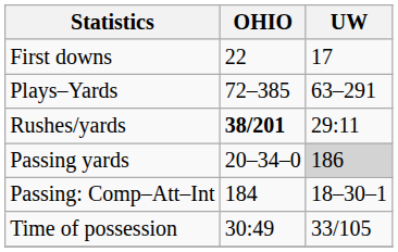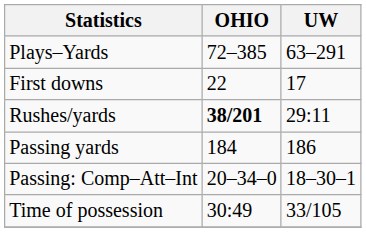rows swapped: First downs <-> Plays–Yards
Passing yards | OHIO: 20–34–0 -> 184
Passing yards | UW: lightgrey background -> no background
Passing: Comp–Att–Int | OHIO: 184 -> 20–34–0
